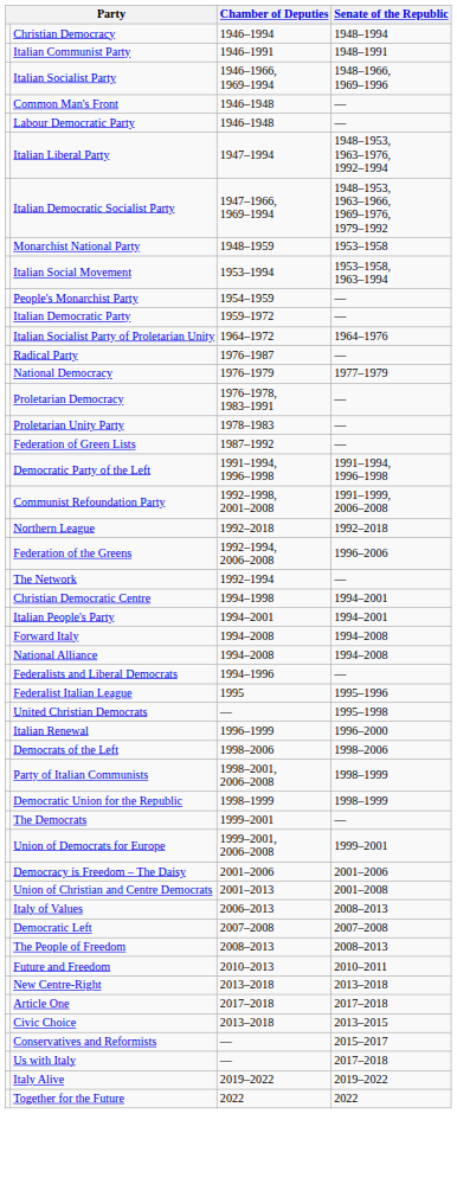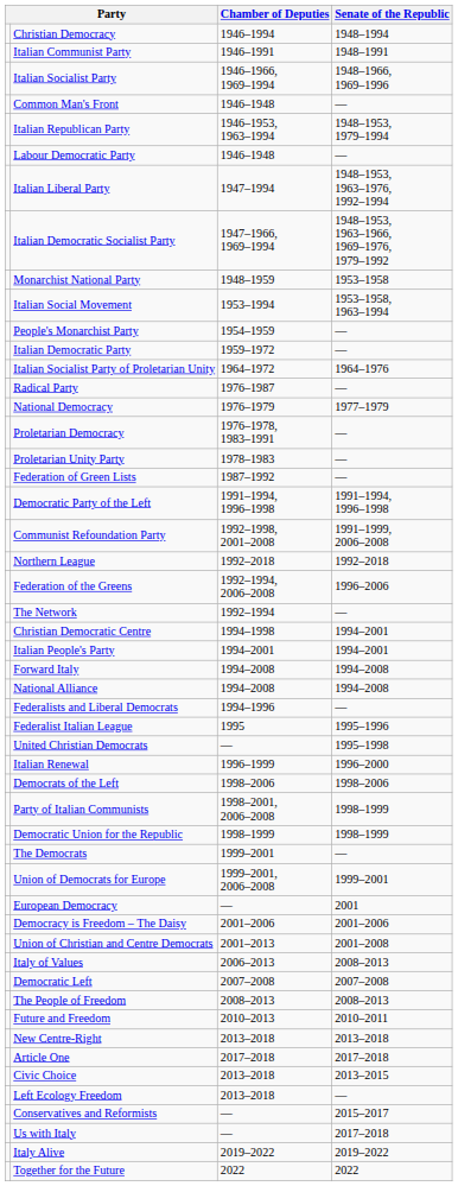+ row: Italian Republican Party | 1946–1953, 1963–1994 | 1948–1953, 1979–1994
+ row: European Democracy | — | 2001
+ row: Left Ecology Freedom | 2013–2018 | —
